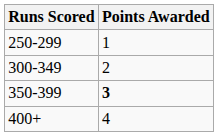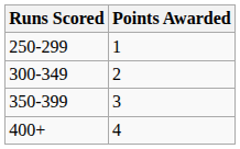350-399 | Points Awarded: bold -> normal
